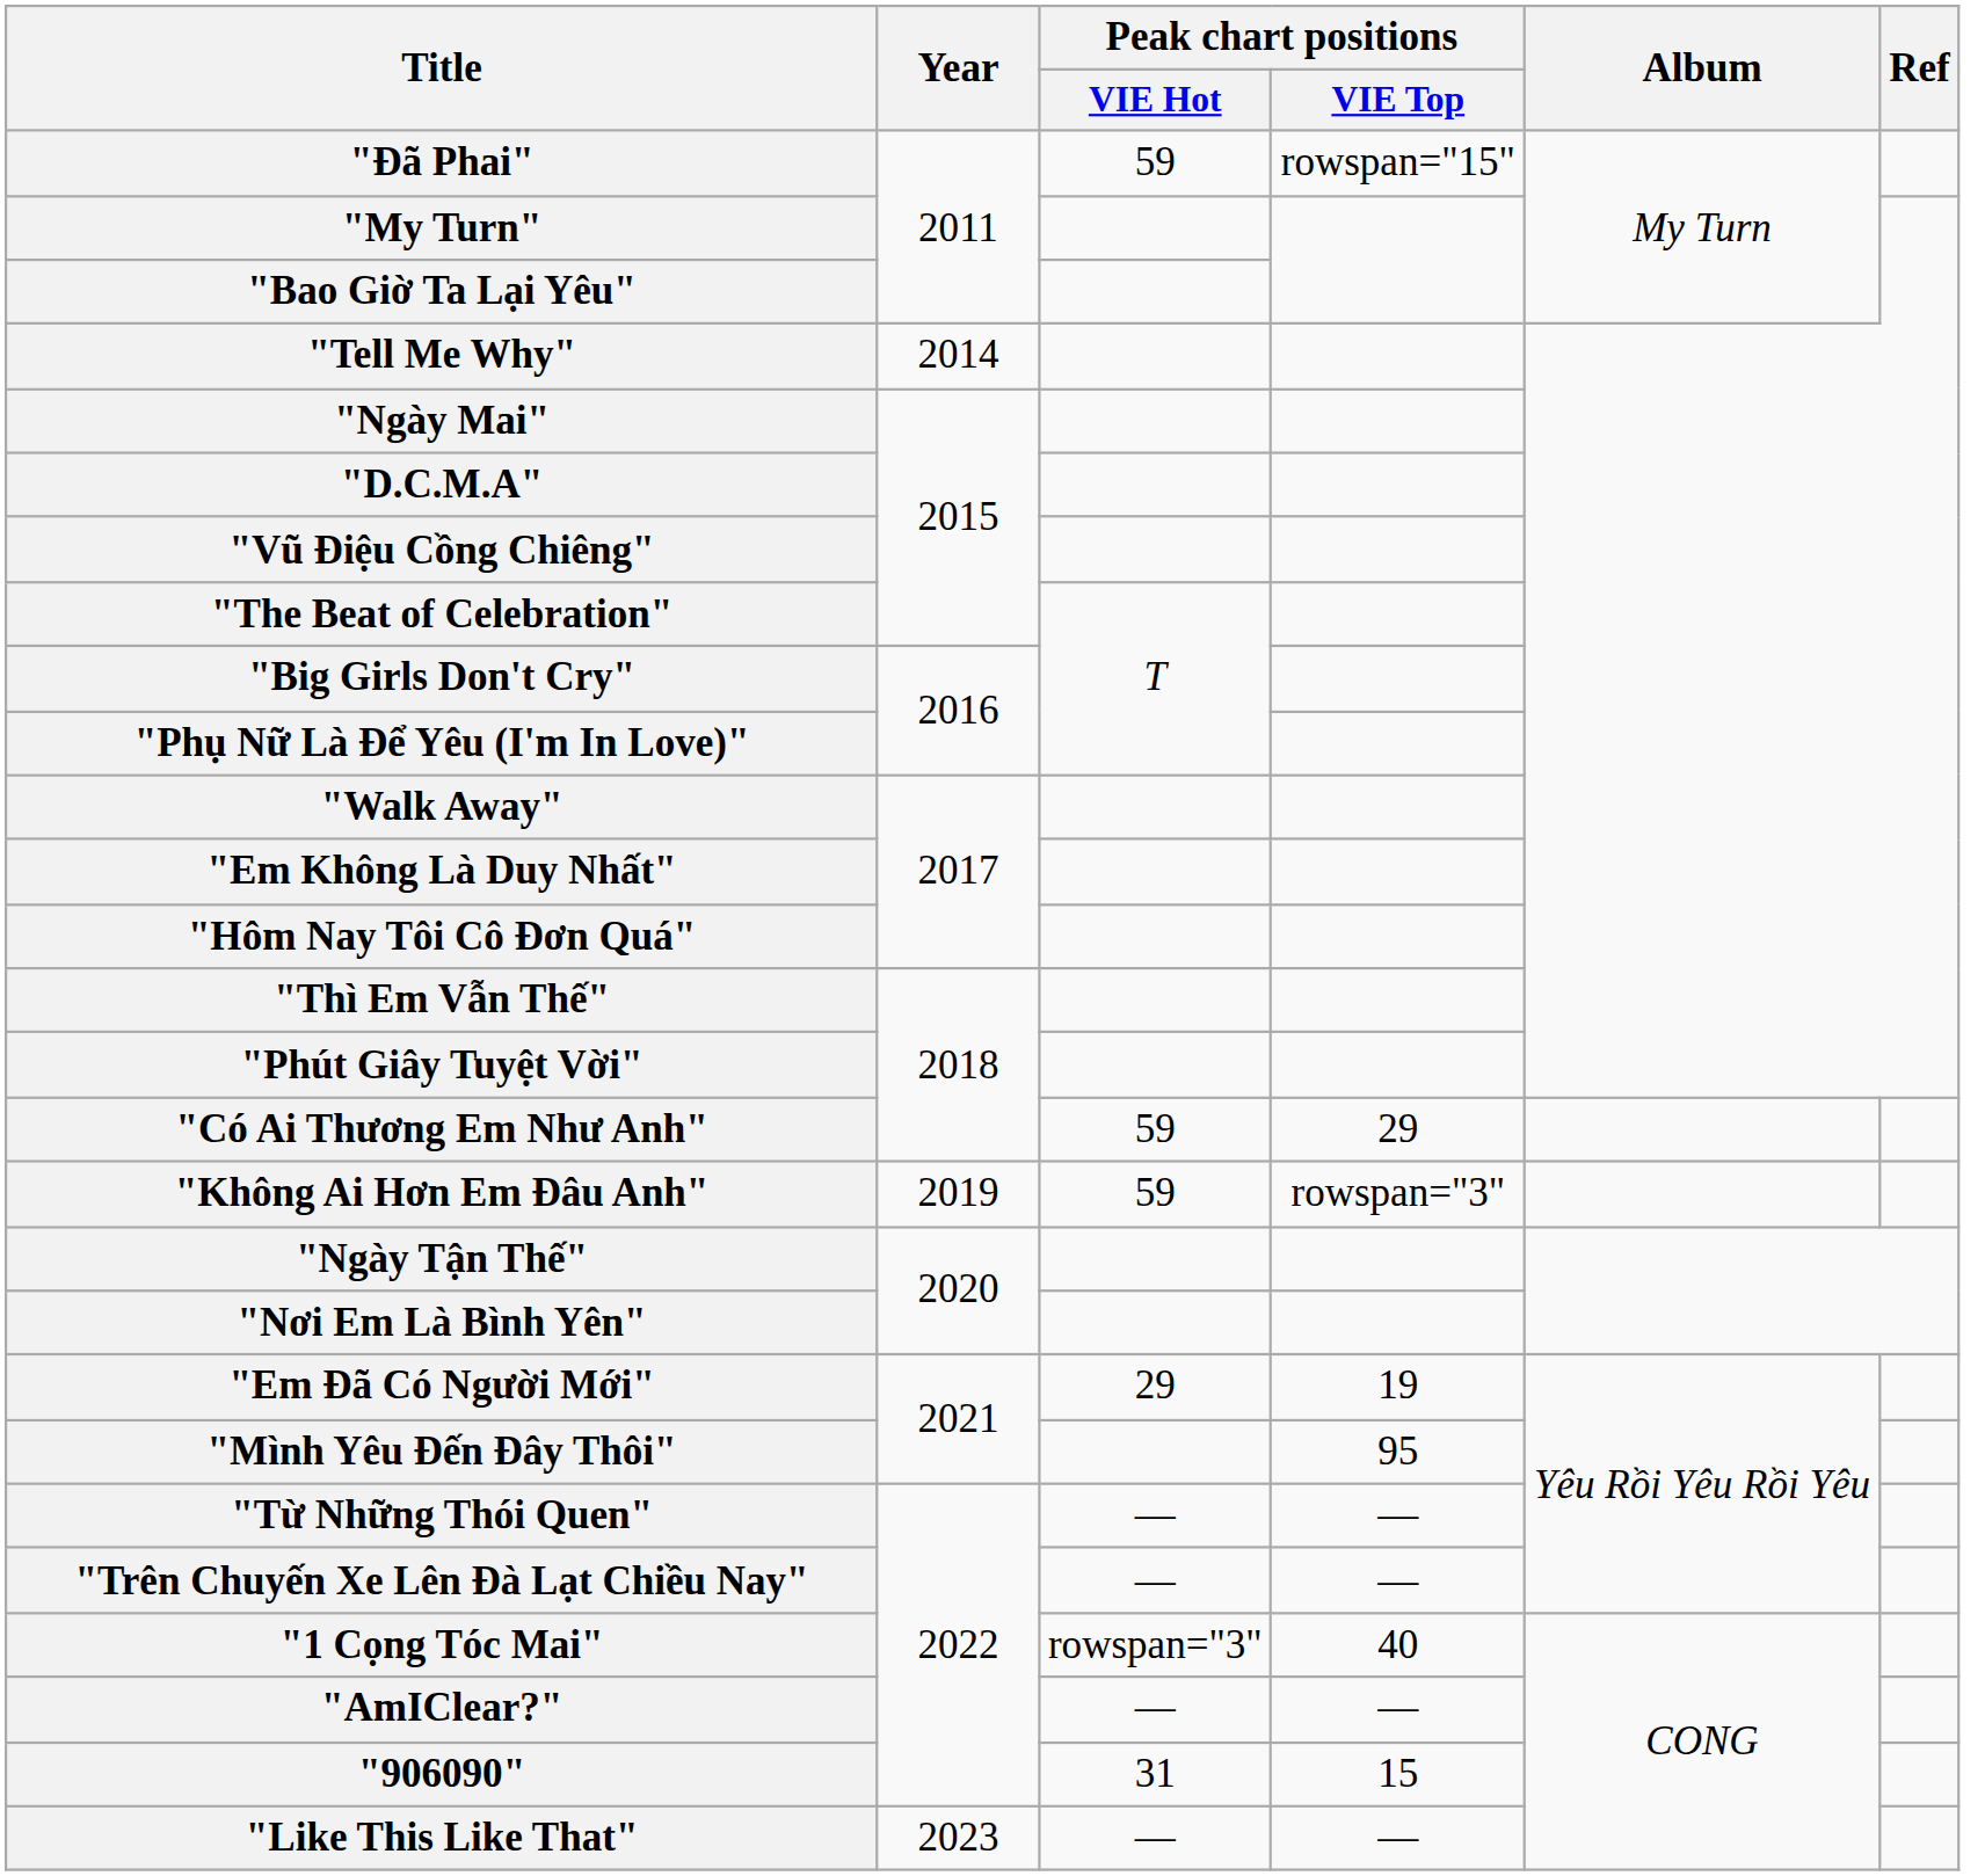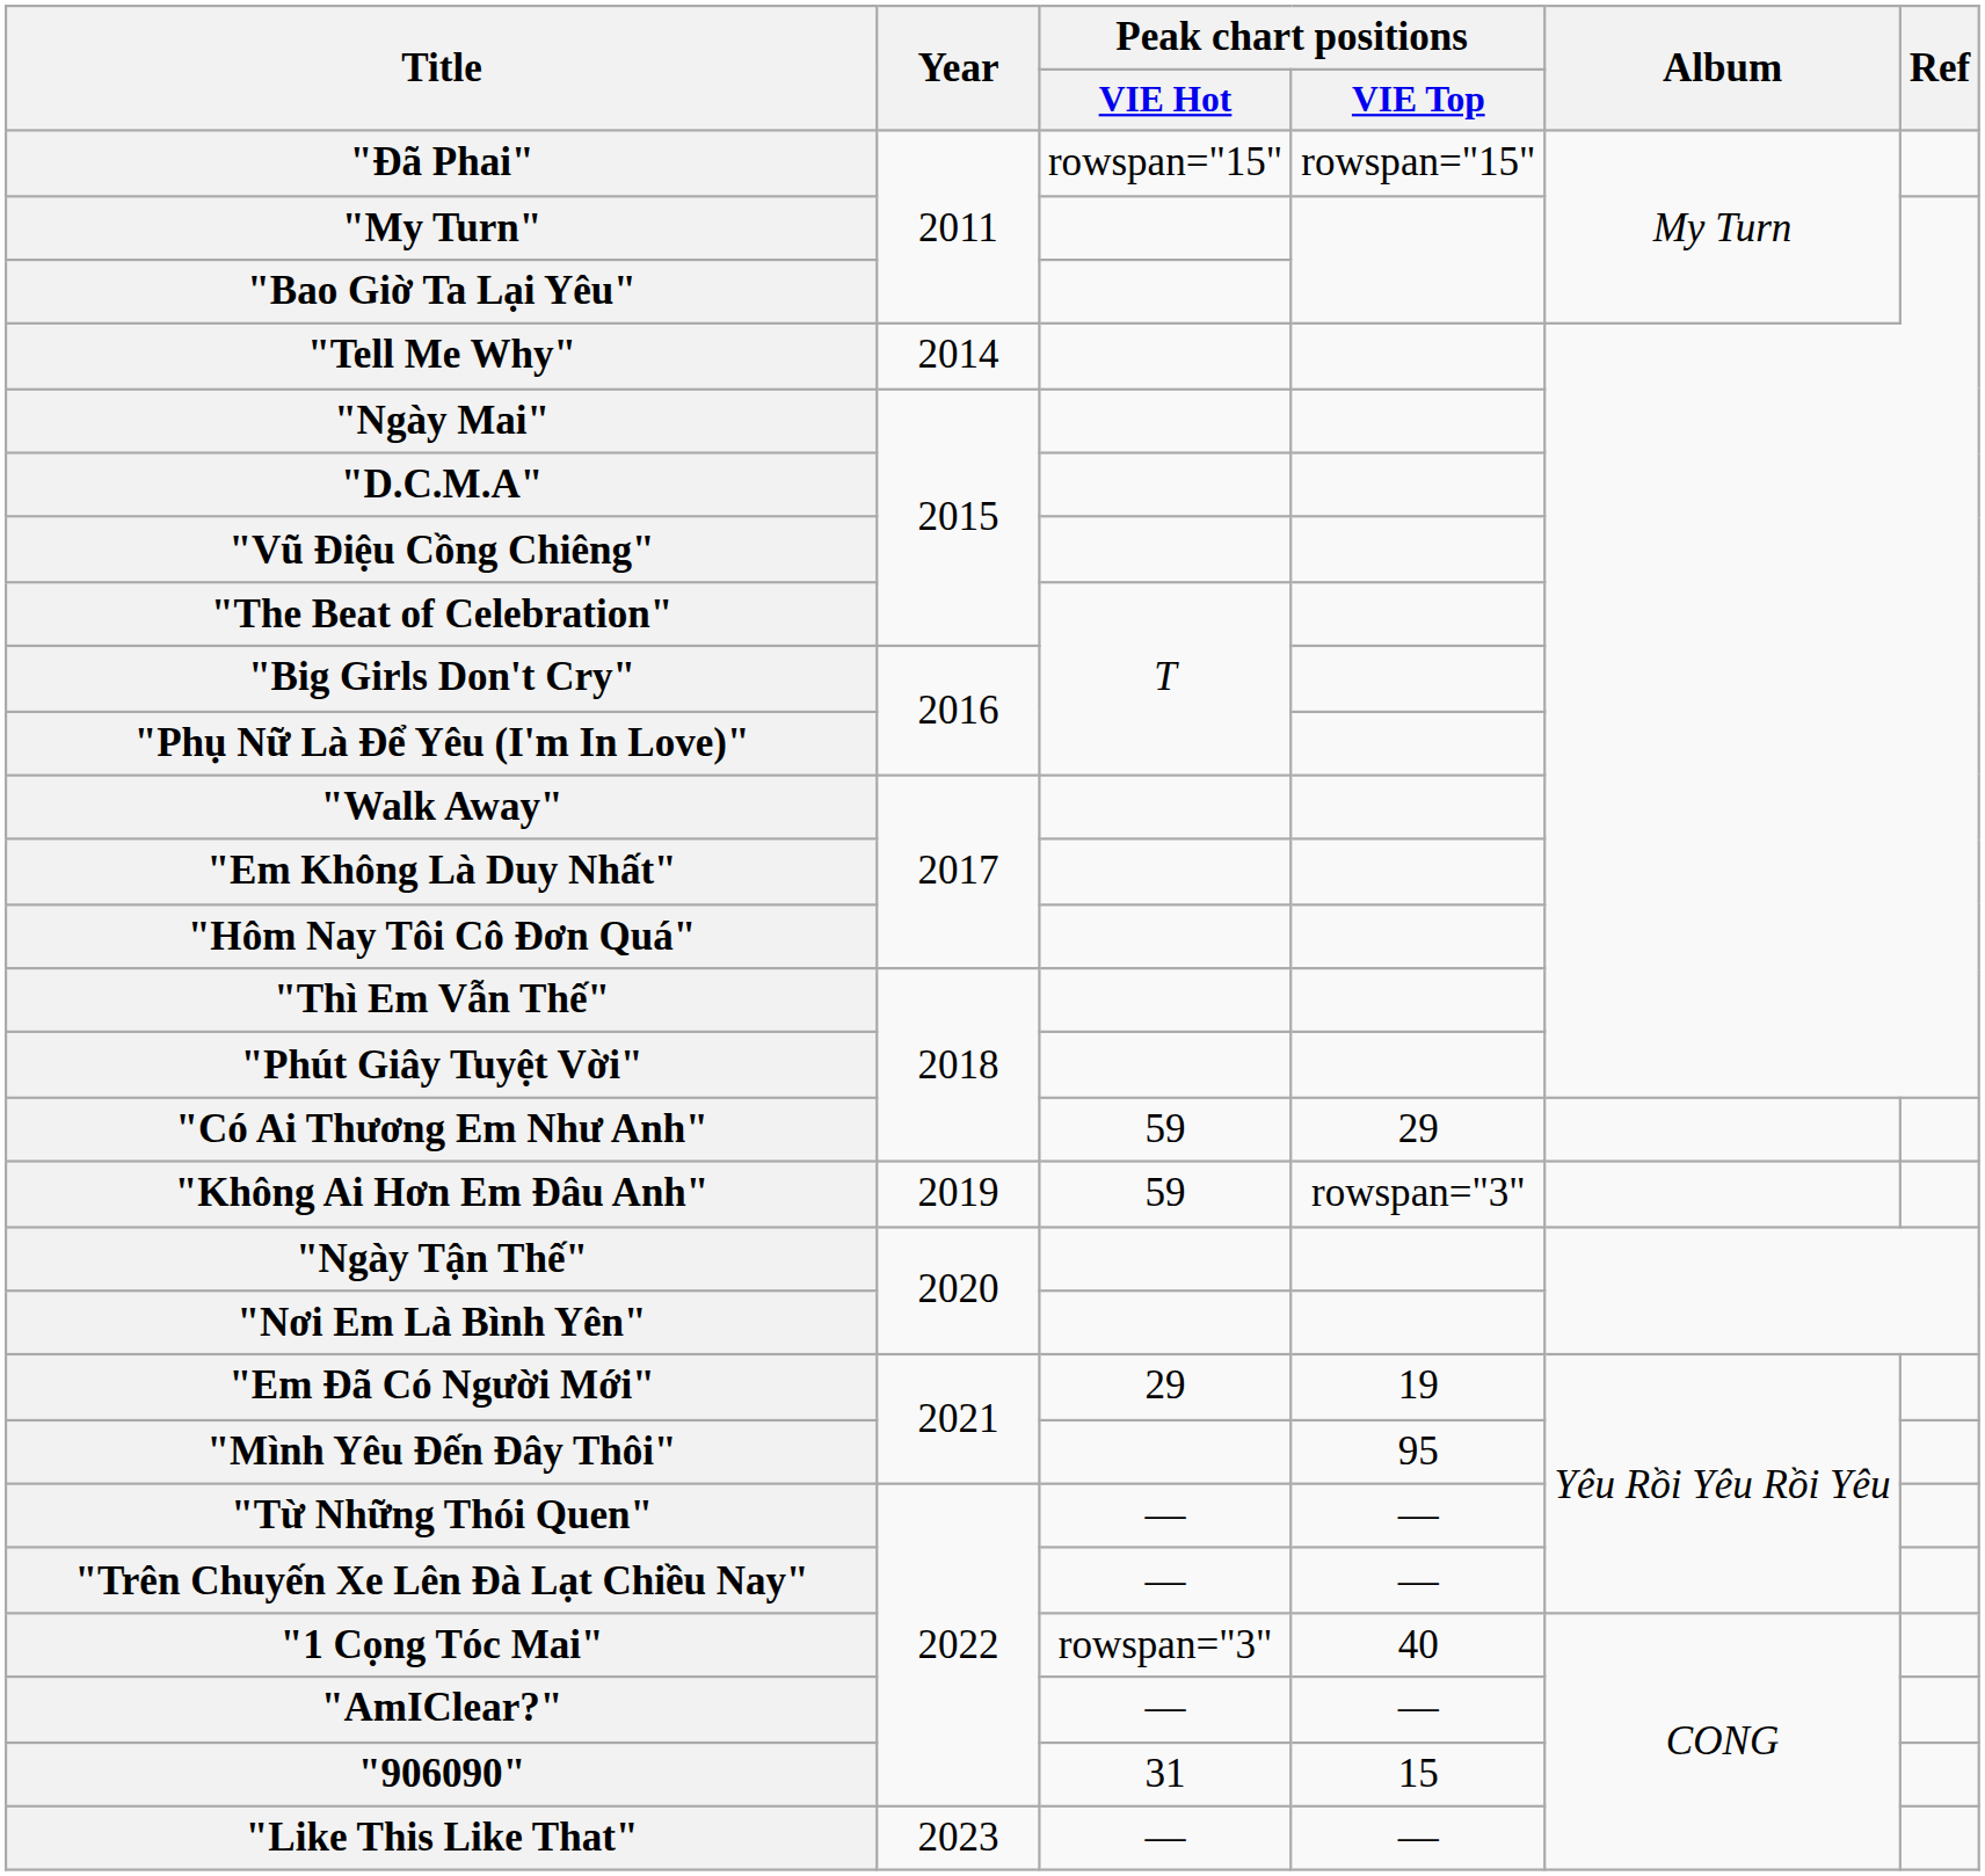"Đã Phai" | Peak chart positions / VIE Hot: 59 -> rowspan="15"
